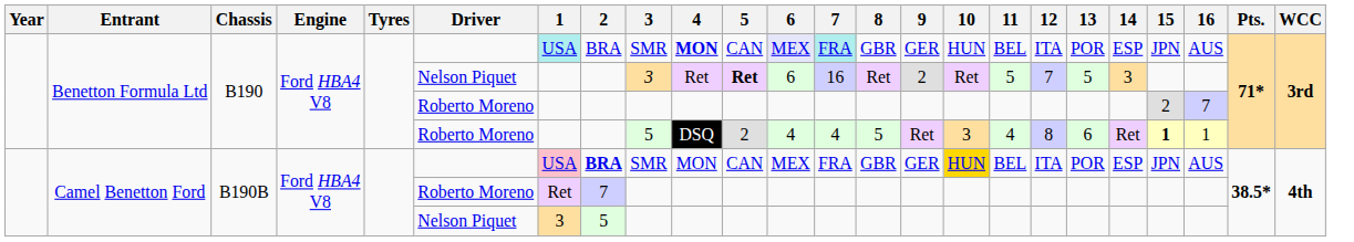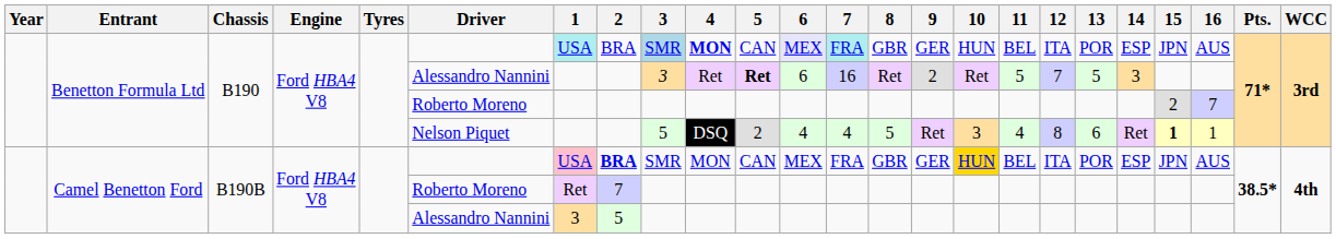row 2 | 3: no background -> lightblue background
row 3 | Driver: Nelson Piquet -> Alessandro Nannini
row 5 | Driver: Roberto Moreno -> Nelson Piquet
row 8 | Driver: Nelson Piquet -> Alessandro Nannini
